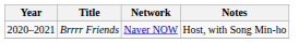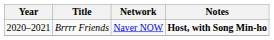Brrrr Friends | Notes: normal -> bold
